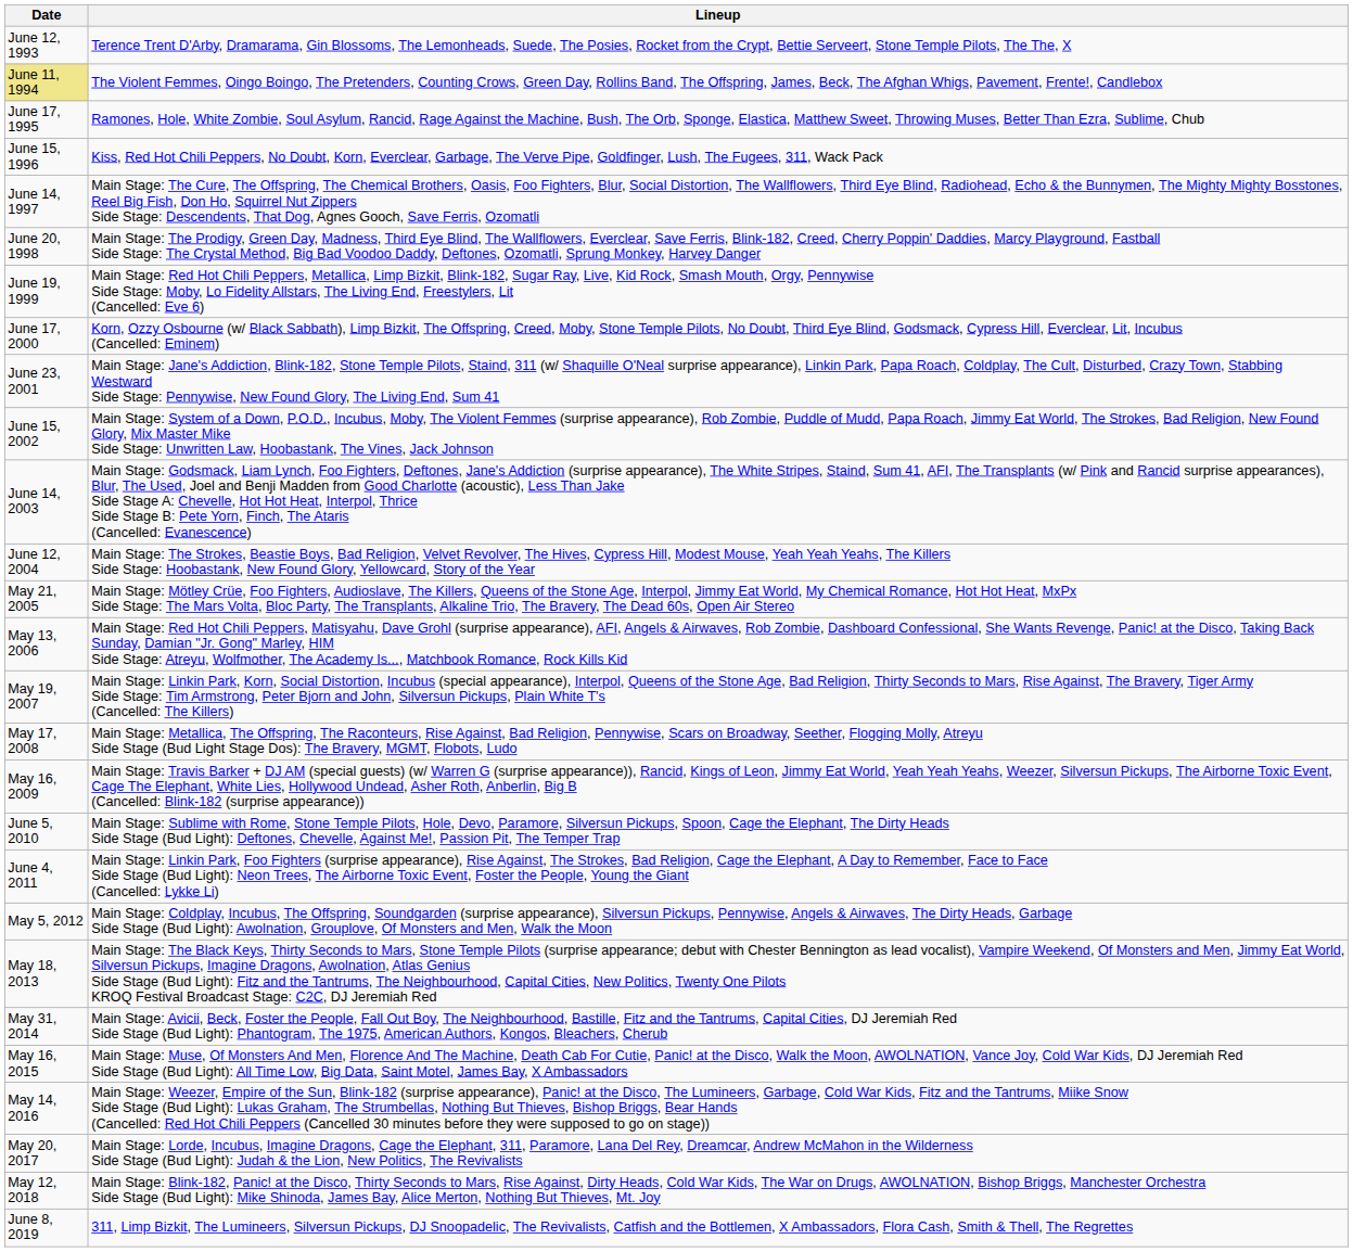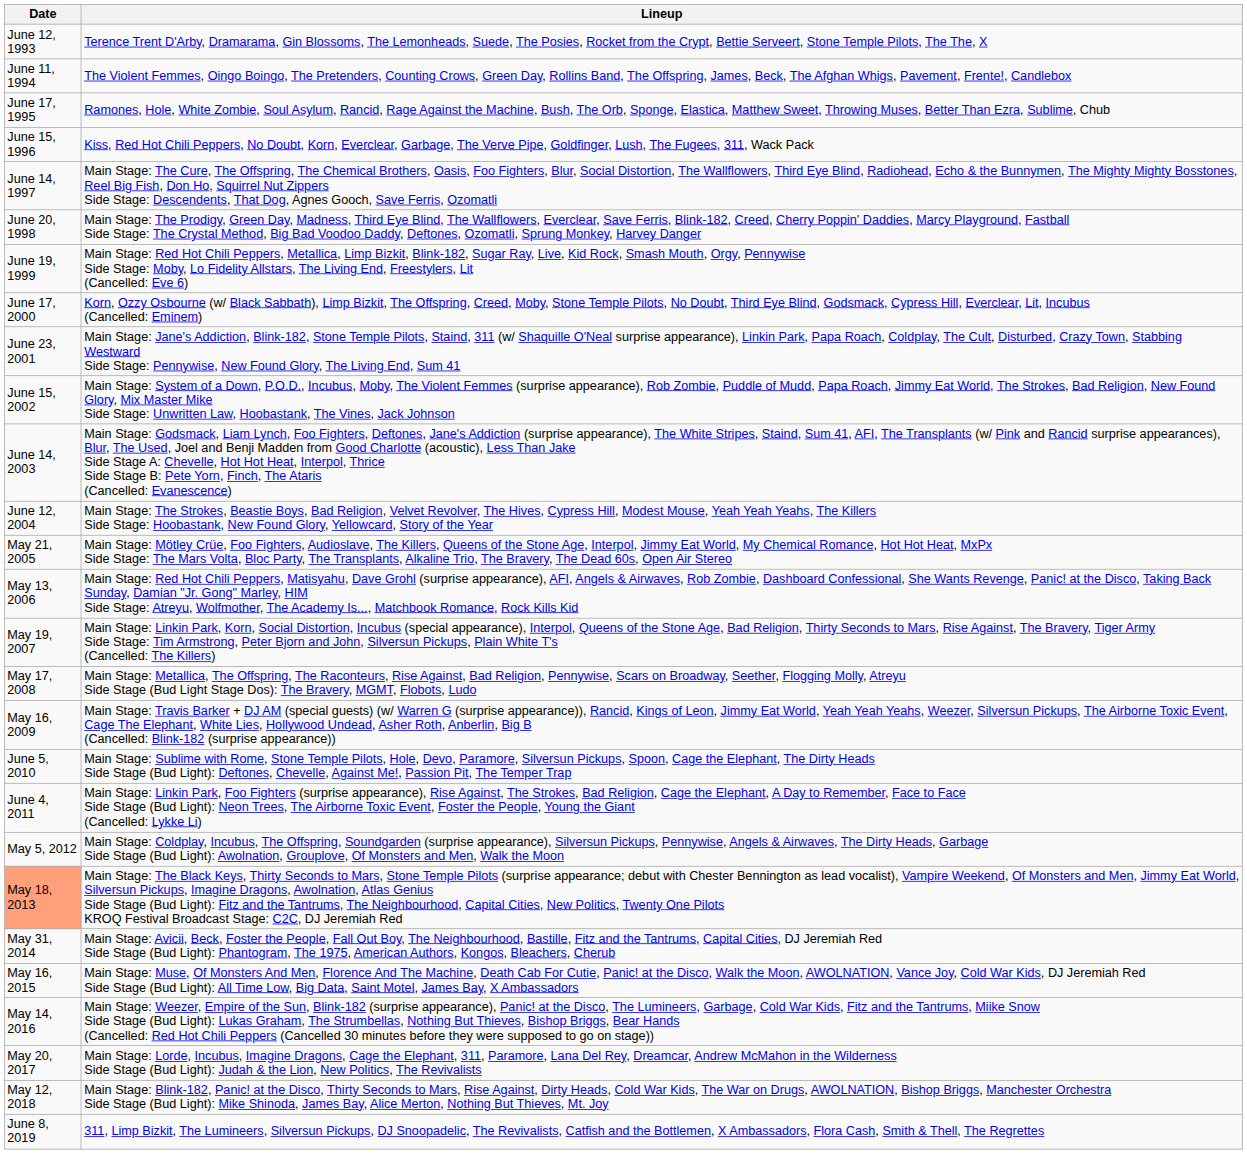June 11, 1994 | Date: khaki background -> no background
May 18, 2013 | Date: no background -> lightsalmon background
